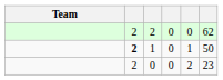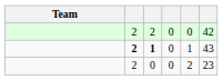row 2 | column 6: 62 -> 42
row 3 | column 3: normal -> bold
row 3 | column 6: 50 -> 43
